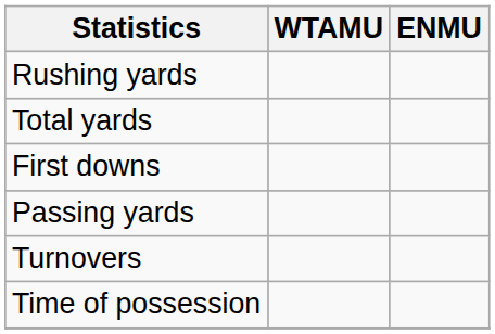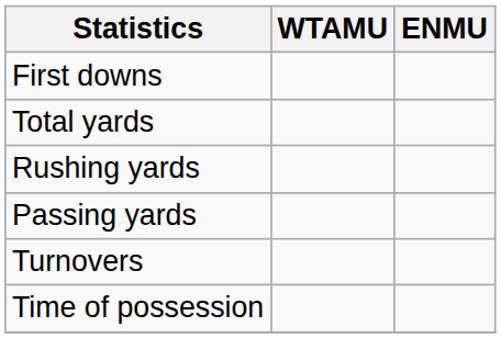rows swapped: First downs <-> Rushing yards
